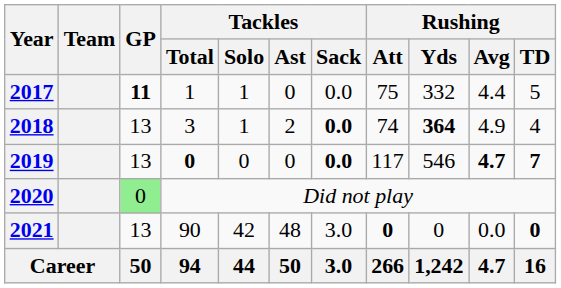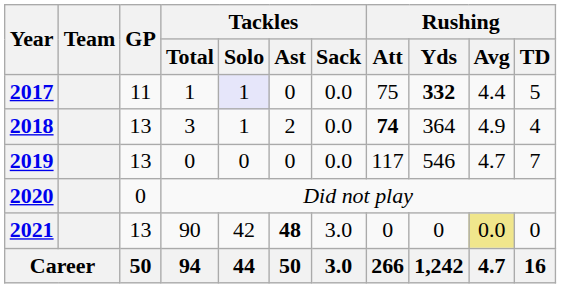2017 | GP: bold -> normal
2017 | Tackles / Solo: no background -> lavender background
2017 | Rushing / Yds: normal -> bold
2018 | Tackles / Sack: bold -> normal
2018 | Rushing / Att: normal -> bold
2018 | Rushing / Yds: bold -> normal
2019 | Tackles / Total: bold -> normal
2019 | Tackles / Sack: bold -> normal
2019 | Rushing / Avg: bold -> normal
2019 | Rushing / TD: bold -> normal
2020 | GP: lightgreen background -> no background
2021 | Tackles / Ast: normal -> bold
2021 | Rushing / Att: bold -> normal
2021 | Rushing / Avg: no background -> khaki background
2021 | Rushing / TD: bold -> normal
